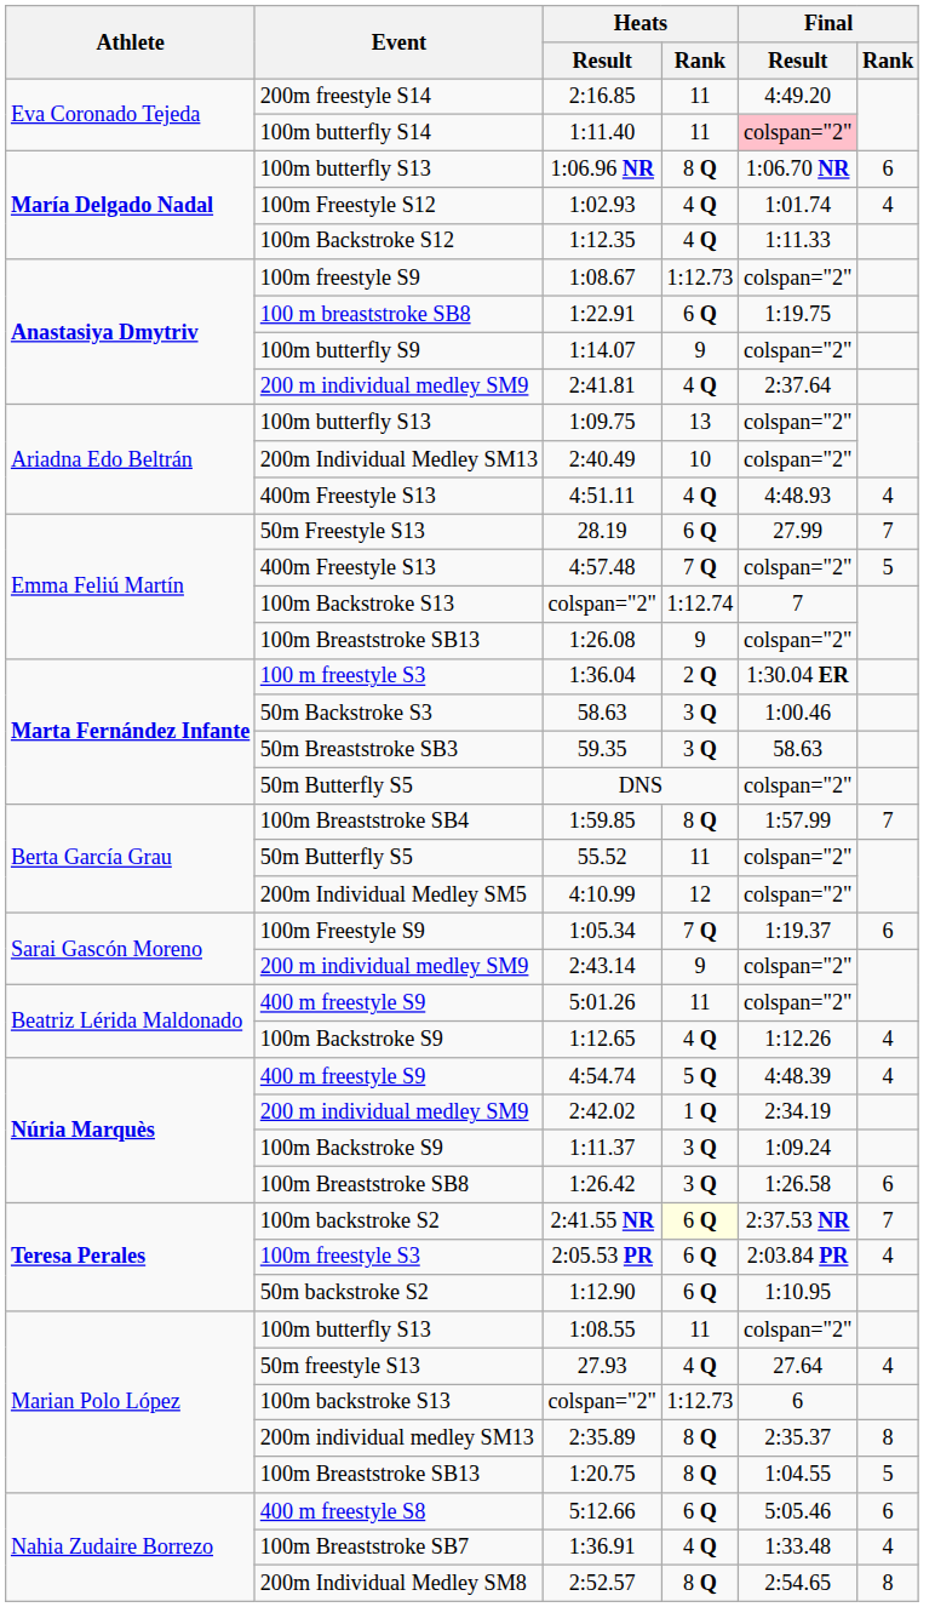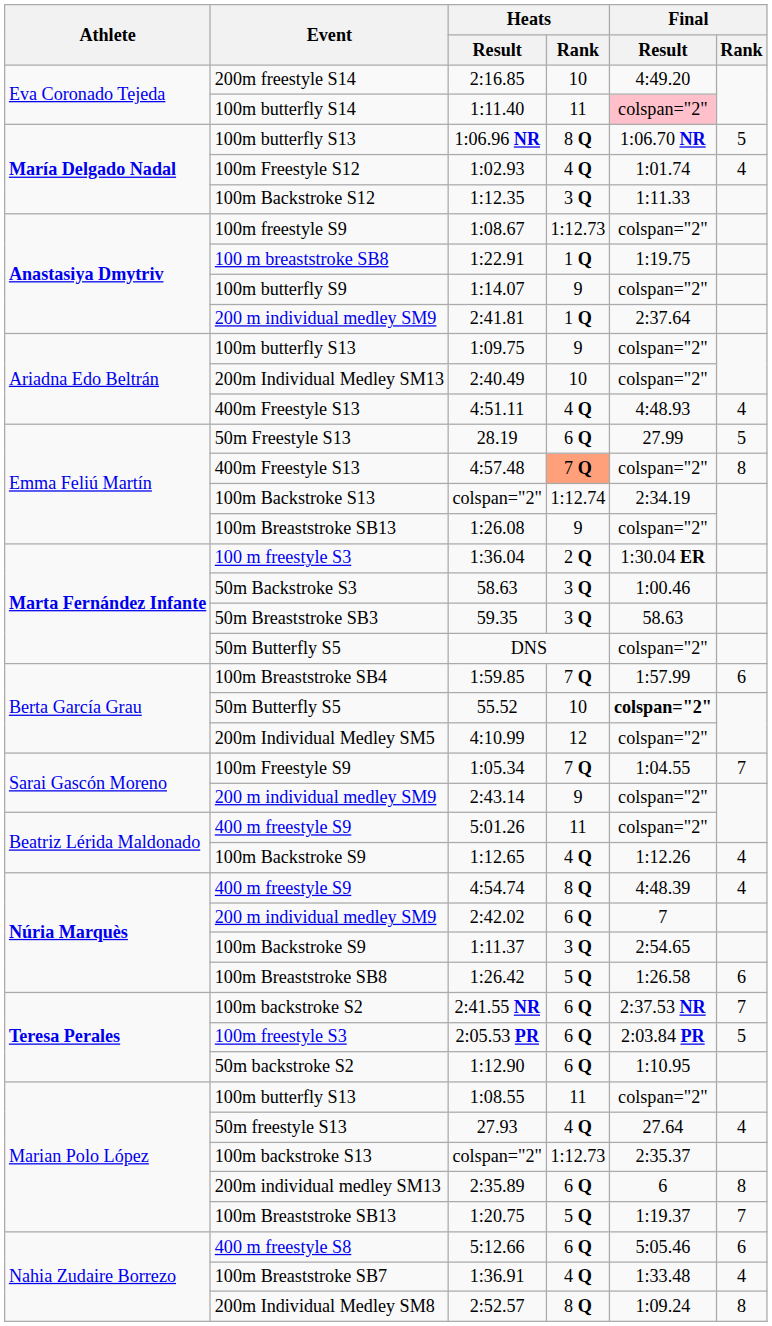2:16.85 | Heats / Rank: 11 -> 10
1:06.96 NR | Final / Rank: 6 -> 5
1:12.35 | Heats / Rank: 4 Q -> 3 Q
1:22.91 | Heats / Rank: 6 Q -> 1 Q
2:41.81 | Heats / Rank: 4 Q -> 1 Q
1:09.75 | Heats / Rank: 13 -> 9
28.19 | Final / Rank: 7 -> 5
4:57.48 | Heats / Rank: no background -> lightsalmon background
4:57.48 | Final / Rank: 5 -> 8
100m Backstroke S13 / colspan="2" | Final / Result: 7 -> 2:34.19
1:59.85 | Heats / Rank: 8 Q -> 7 Q
1:59.85 | Final / Rank: 7 -> 6
55.52 | Heats / Rank: 11 -> 10
55.52 | Final / Result: normal -> bold
1:05.34 | Final / Result: 1:19.37 -> 1:04.55
1:05.34 | Final / Rank: 6 -> 7
4:54.74 | Heats / Rank: 5 Q -> 8 Q
2:42.02 | Heats / Rank: 1 Q -> 6 Q
2:42.02 | Final / Result: 2:34.19 -> 7
1:11.37 | Final / Result: 1:09.24 -> 2:54.65
1:26.42 | Heats / Rank: 3 Q -> 5 Q
2:41.55 NR | Heats / Rank: lightyellow background -> no background
2:05.53 PR | Final / Rank: 4 -> 5
100m backstroke S13 / colspan="2" | Final / Result: 6 -> 2:35.37
2:35.89 | Heats / Rank: 8 Q -> 6 Q
2:35.89 | Final / Result: 2:35.37 -> 6
1:20.75 | Heats / Rank: 8 Q -> 5 Q
1:20.75 | Final / Result: 1:04.55 -> 1:19.37
1:20.75 | Final / Rank: 5 -> 7
2:52.57 | Final / Result: 2:54.65 -> 1:09.24
